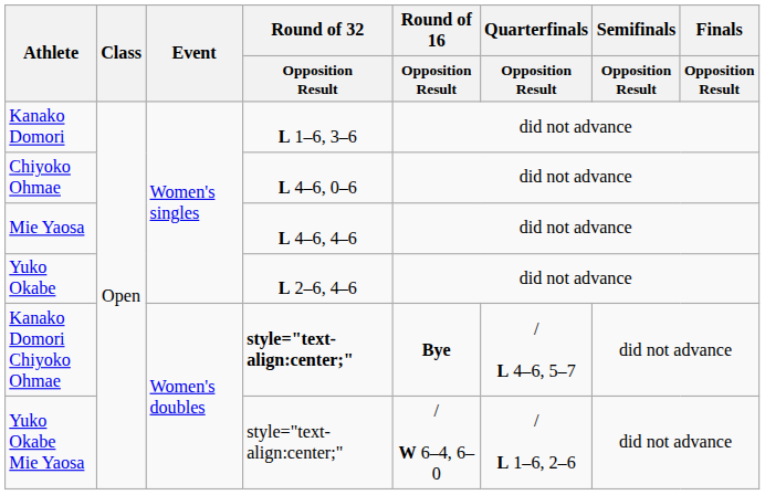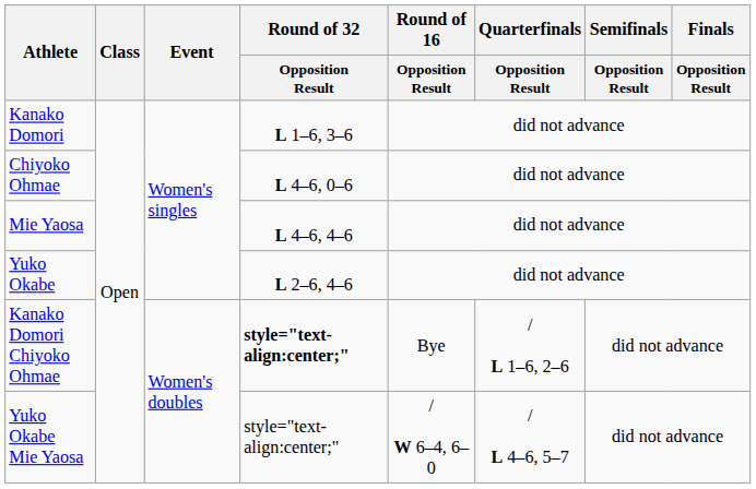Kanako Domori Chiyoko Ohmae | Round of 16 / Opposition Result: bold -> normal
Kanako Domori Chiyoko Ohmae | Quarterfinals / Opposition Result: / L 4–6, 5–7 -> / L 1–6, 2–6
Yuko Okabe Mie Yaosa | Quarterfinals / Opposition Result: / L 1–6, 2–6 -> / L 4–6, 5–7
